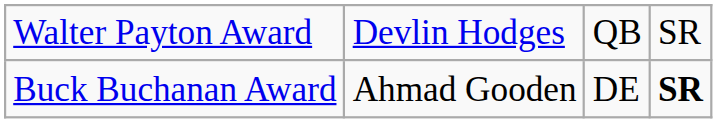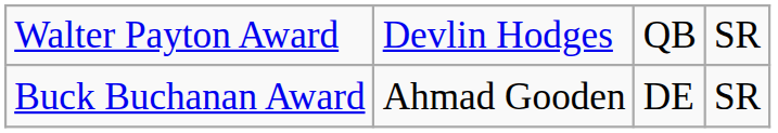Buck Buchanan Award | column 4: bold -> normal
